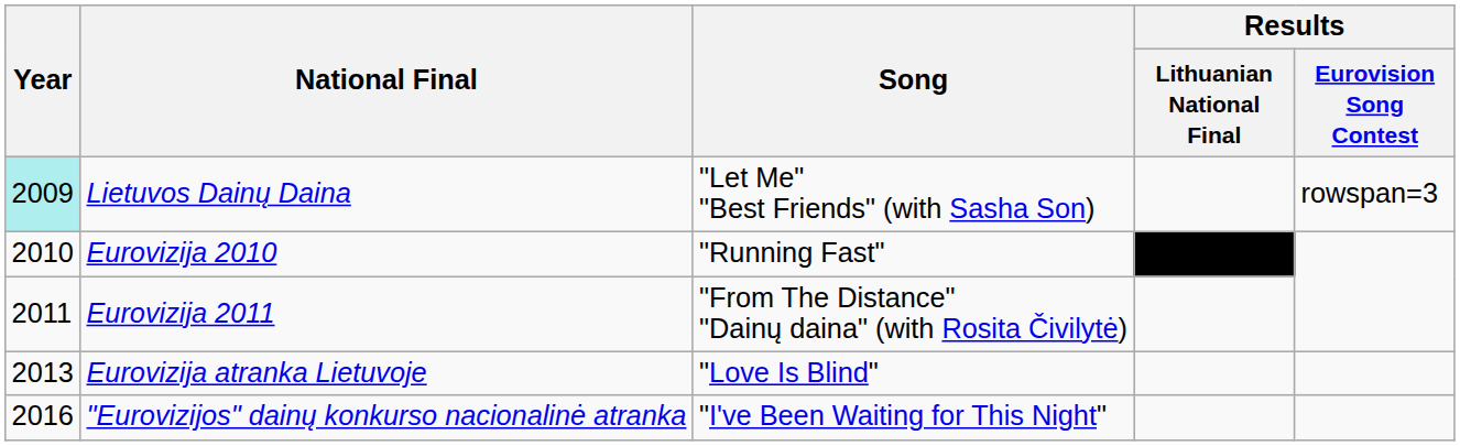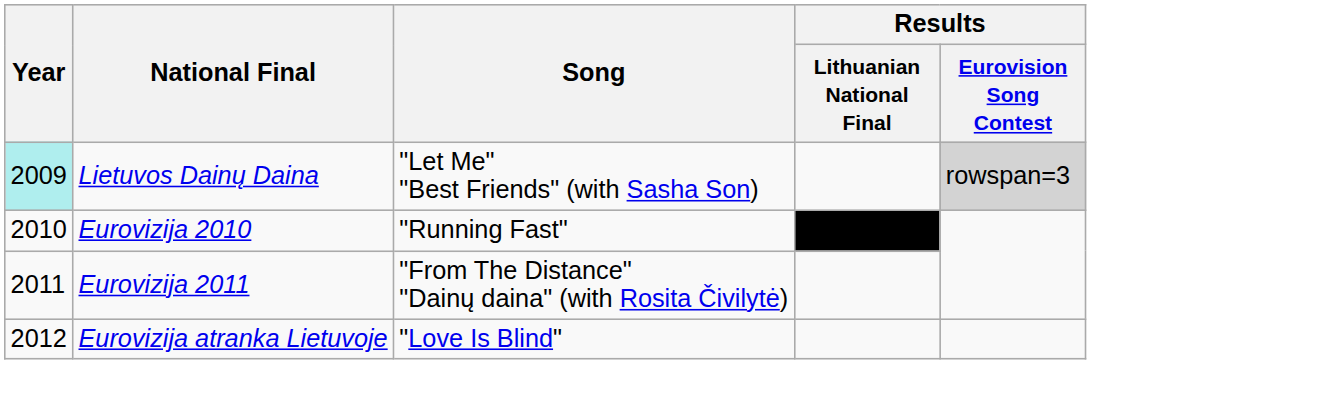Lietuvos Dainų Daina | Results / Eurovision Song Contest: no background -> lightgrey background
Eurovizija atranka Lietuvoje | Year: 2013 -> 2012
- row: 2016 | "Eurovizijos" dainų konkurso nacionalinė atranka | "I've Been Waiting for This Night"
